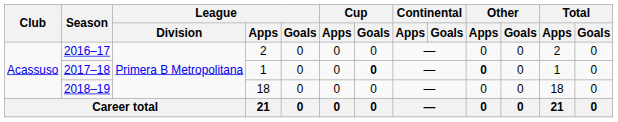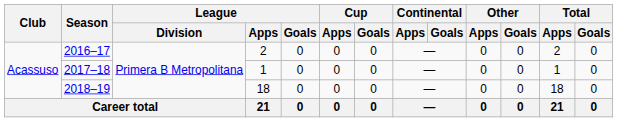2017–18 | Cup / Goals: bold -> normal
2017–18 | Other / Apps: bold -> normal
